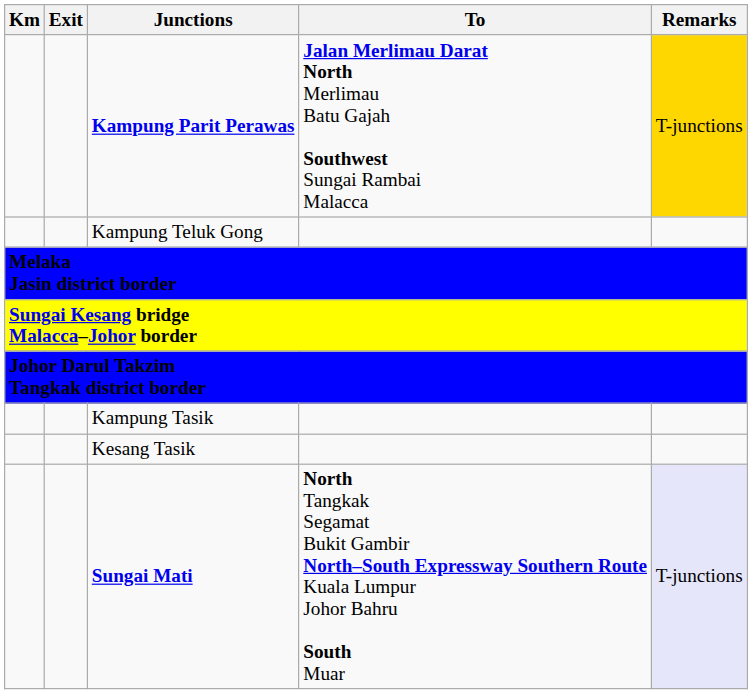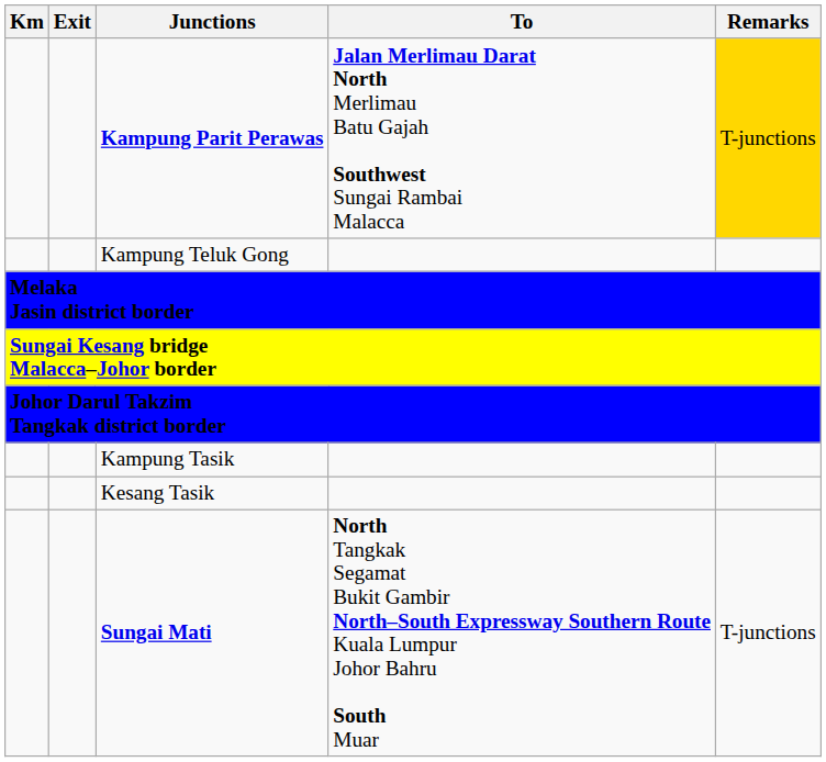Sungai Mati | Remarks: lavender background -> no background
